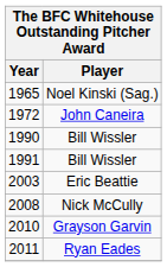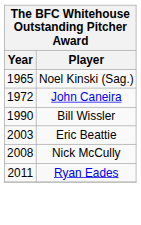- row: 1991 | Bill Wissler
- row: 2010 | Grayson Garvin
